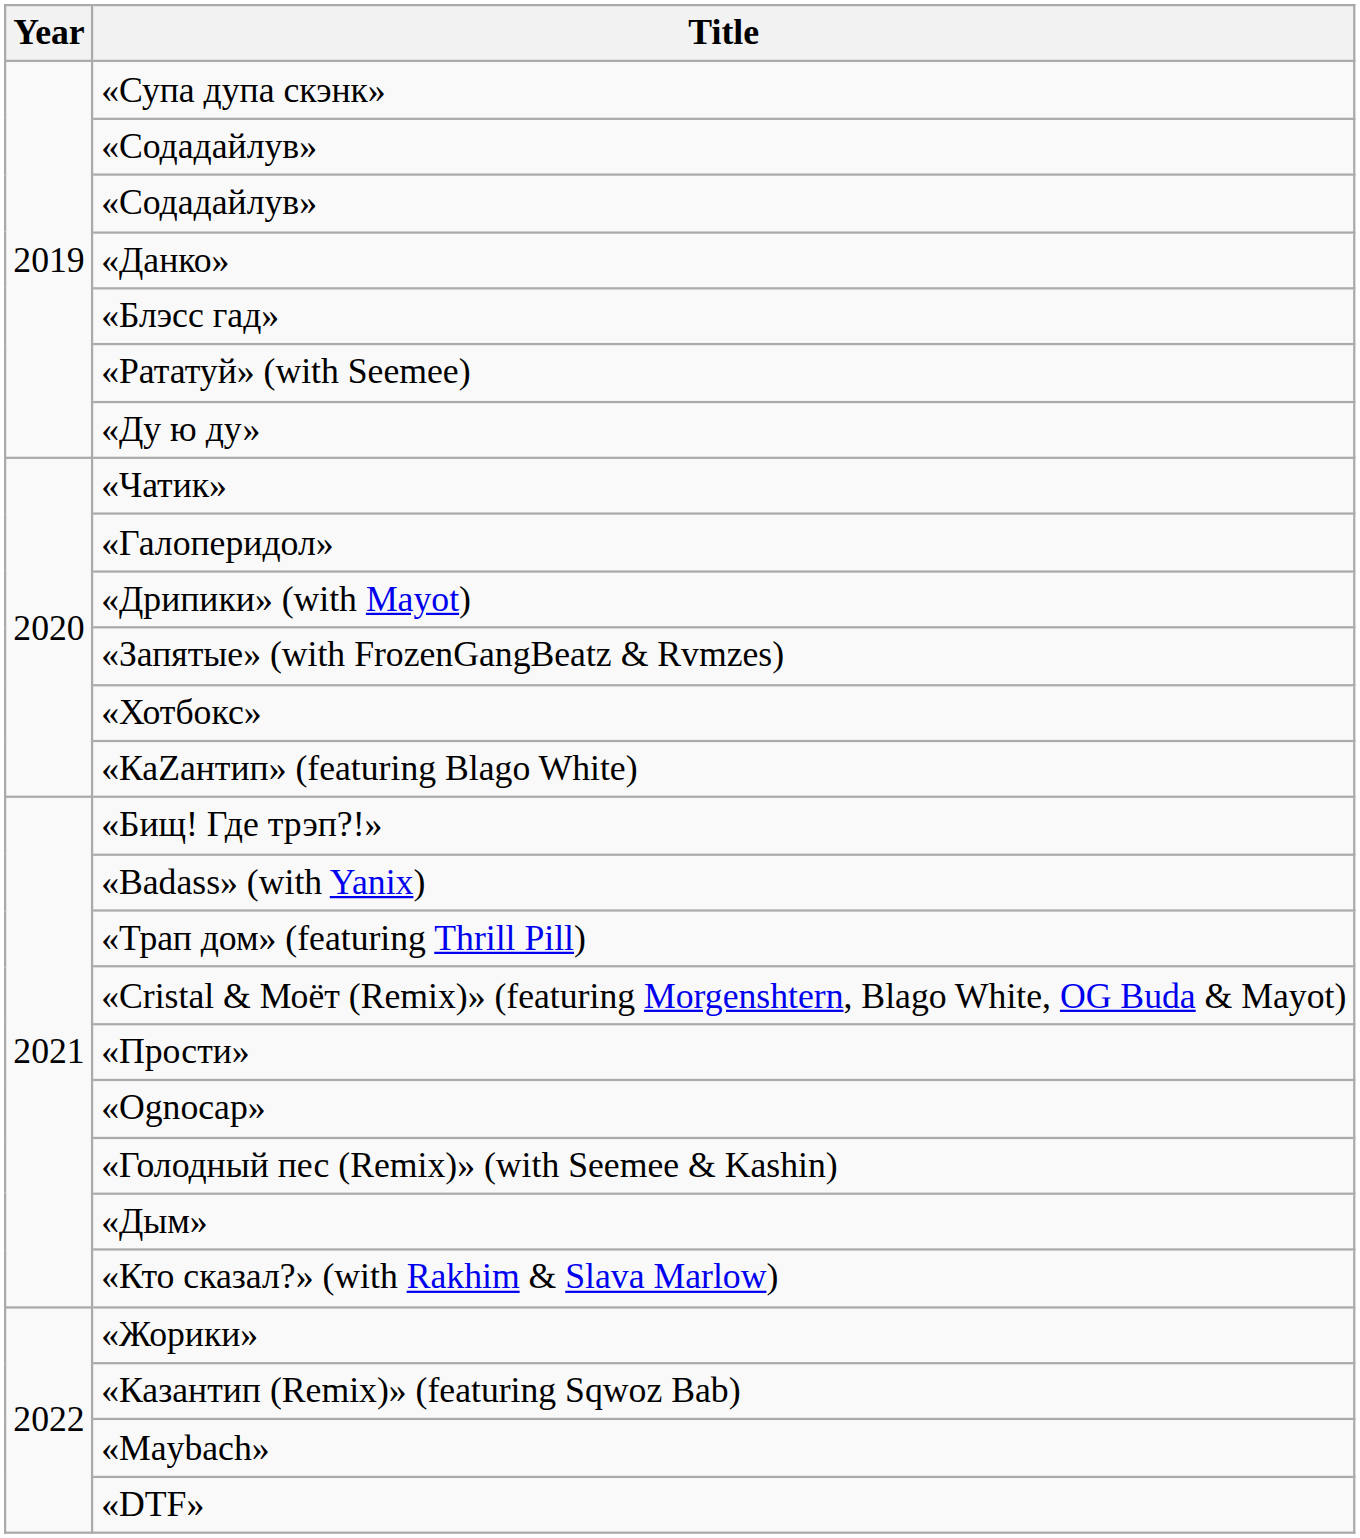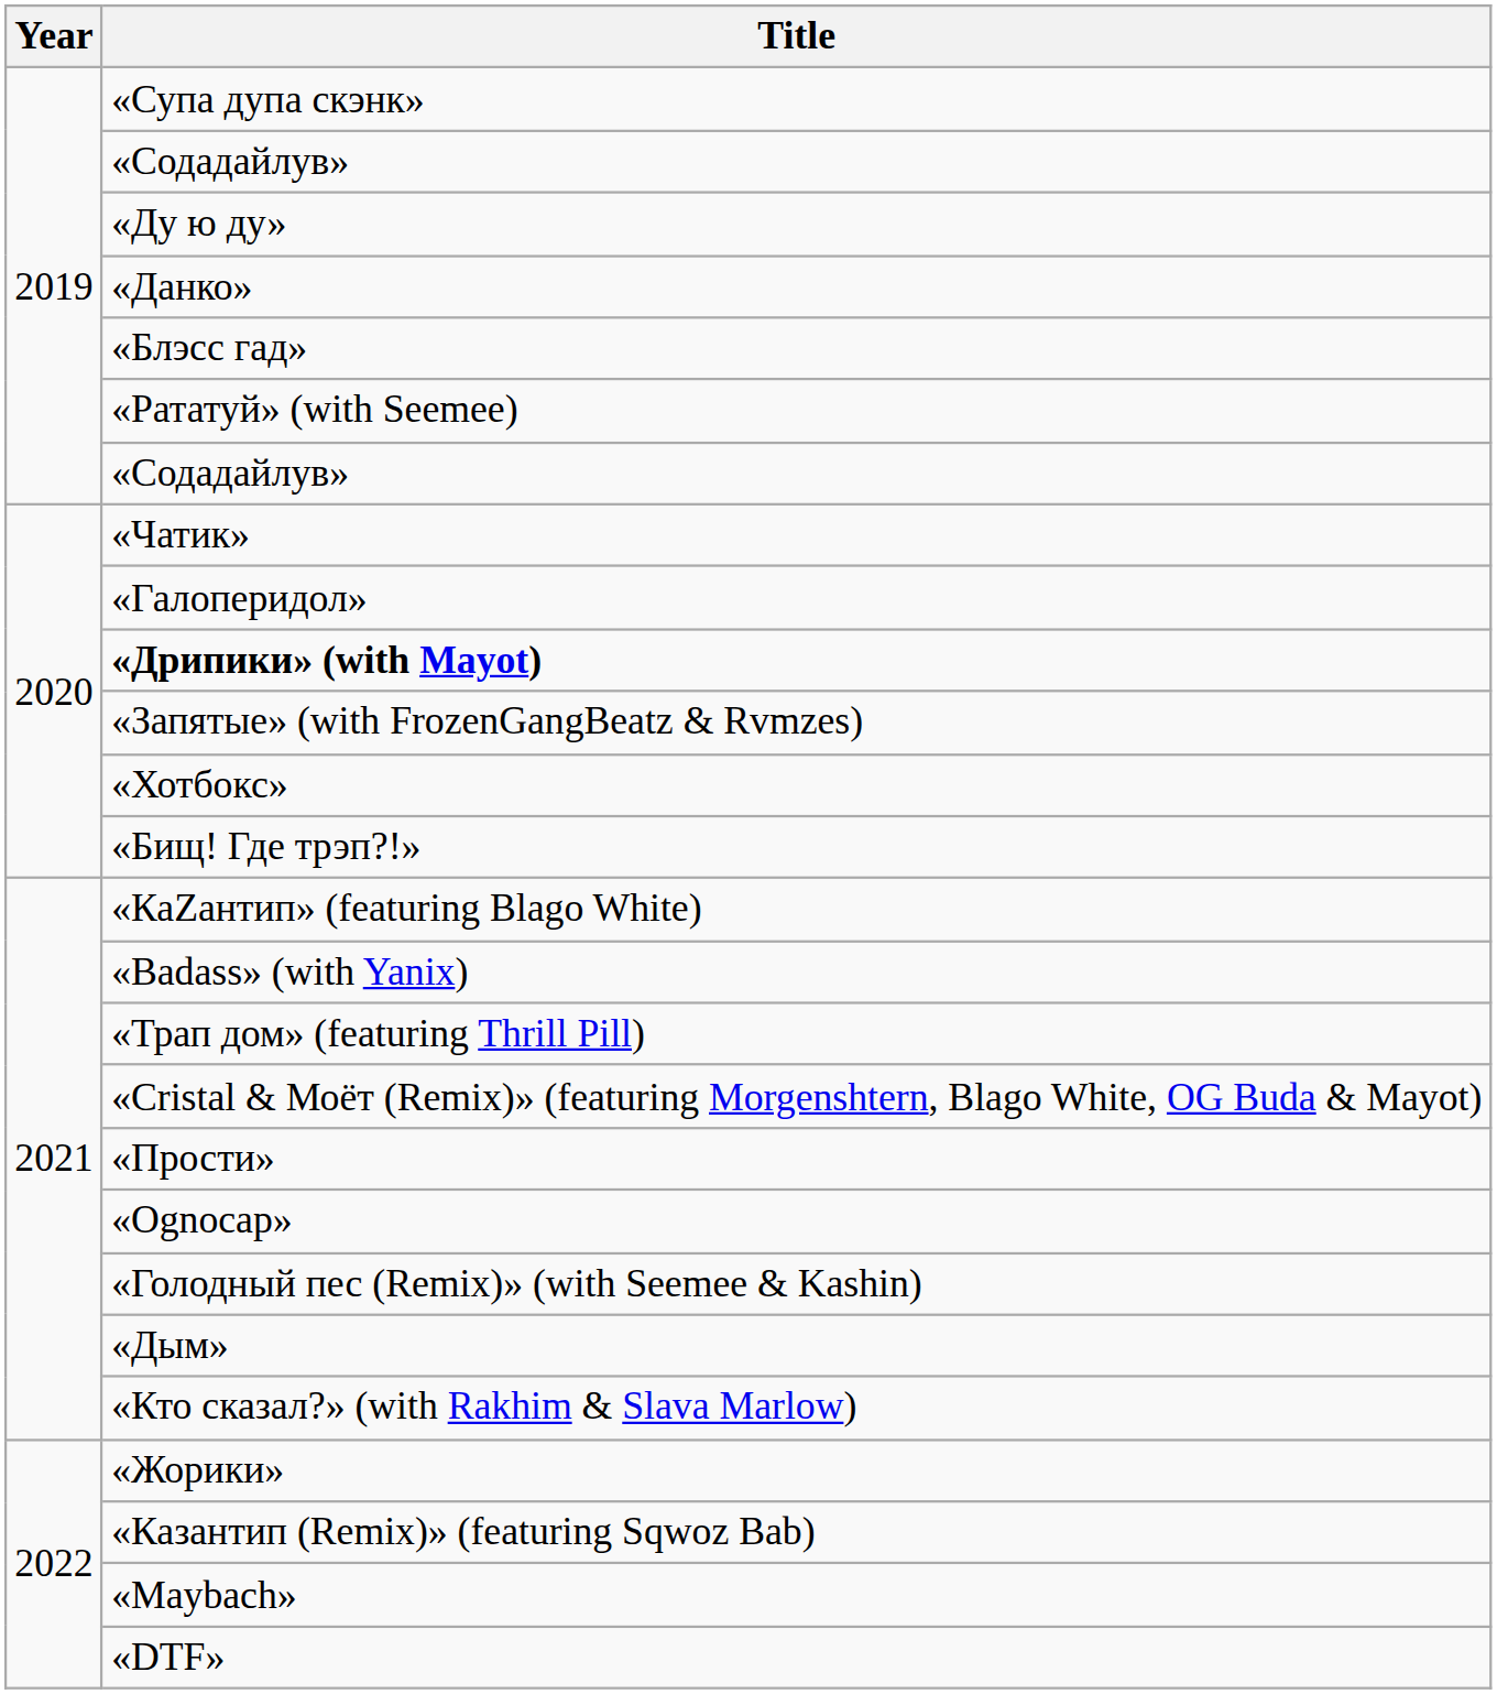row 4 | Title: «Содадайлув» -> «Ду ю ду»
row 8 | Title: «Ду ю ду» -> «Содадайлув»
row 11 | Title: normal -> bold
row 14 | Title: «КаZантип» (featuring Blago White) -> «Бищ! Где трэп?!»
row 15 | Title: «Бищ! Где трэп?!» -> «КаZантип» (featuring Blago White)
